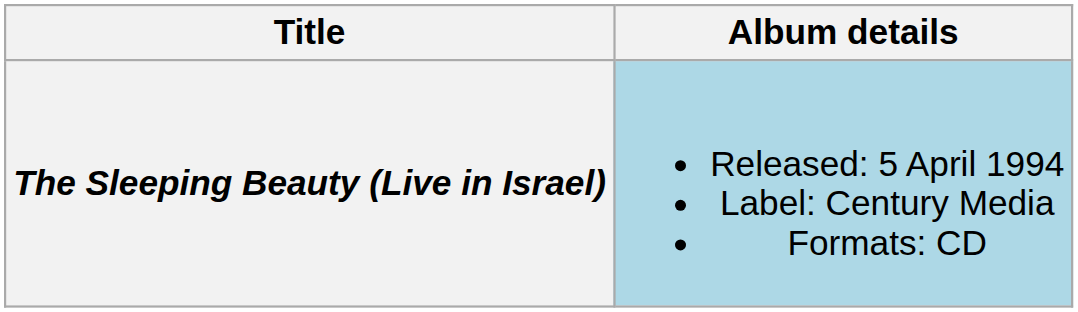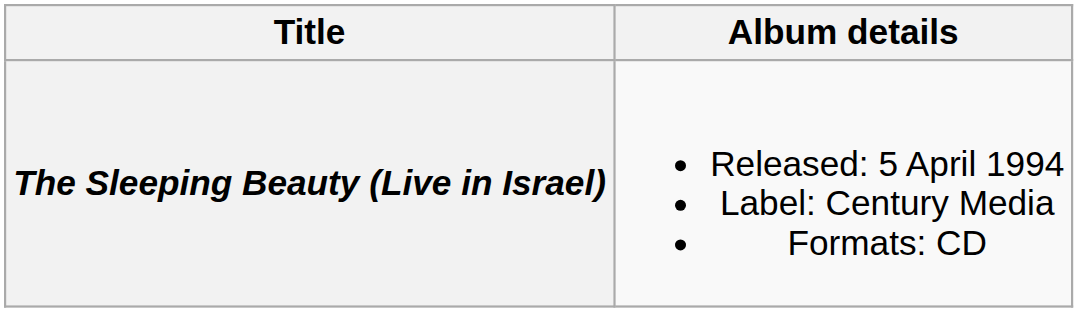The Sleeping Beauty (Live in Israel) | Album details: lightblue background -> no background
